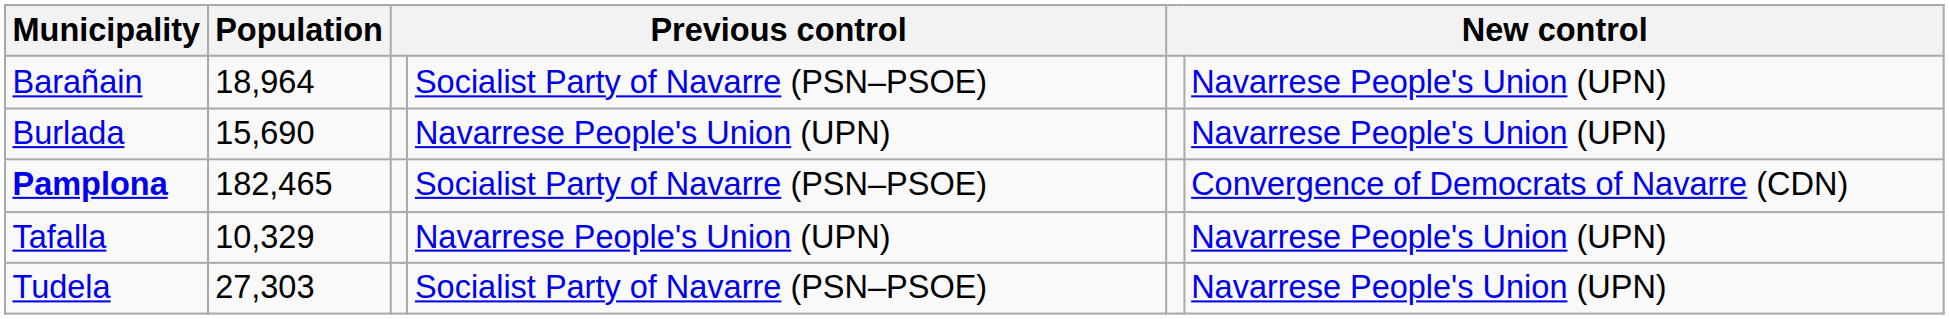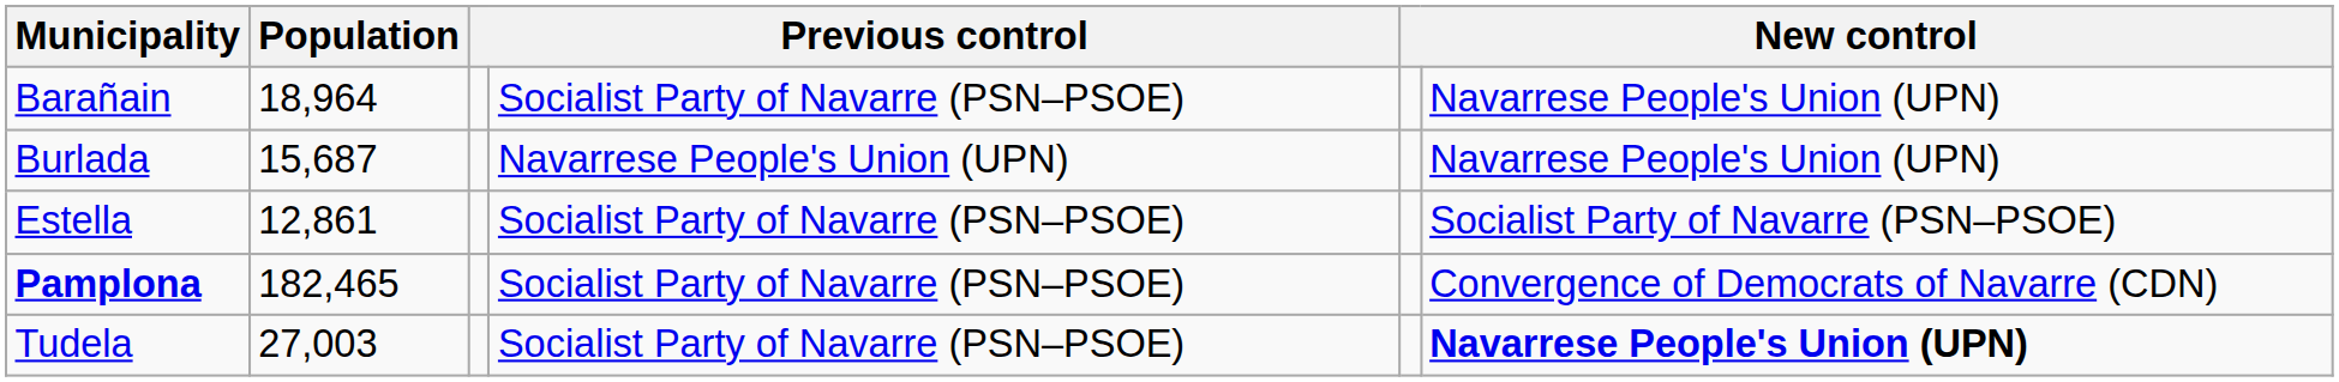Burlada | Population: 15,690 -> 15,687
+ row: Estella | 12,861 | Socialist Party of Navarre (PSN–PSOE) | Socialist Party of Navarre (PSN–PSOE)
- row: Tafalla | 10,329 | Navarrese People's Union (UPN) | Navarrese People's Union (UPN)
Tudela | Population: 27,303 -> 27,003
Tudela | column 6: normal -> bold
